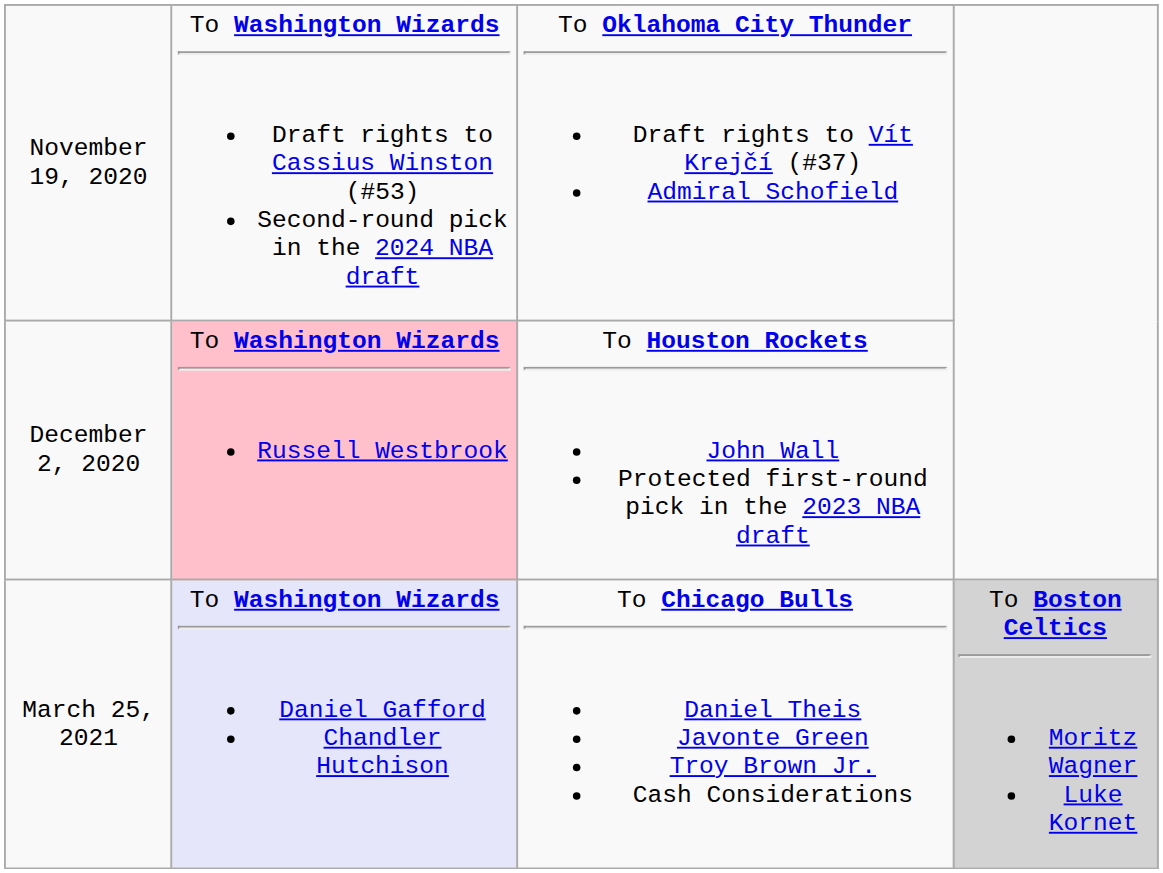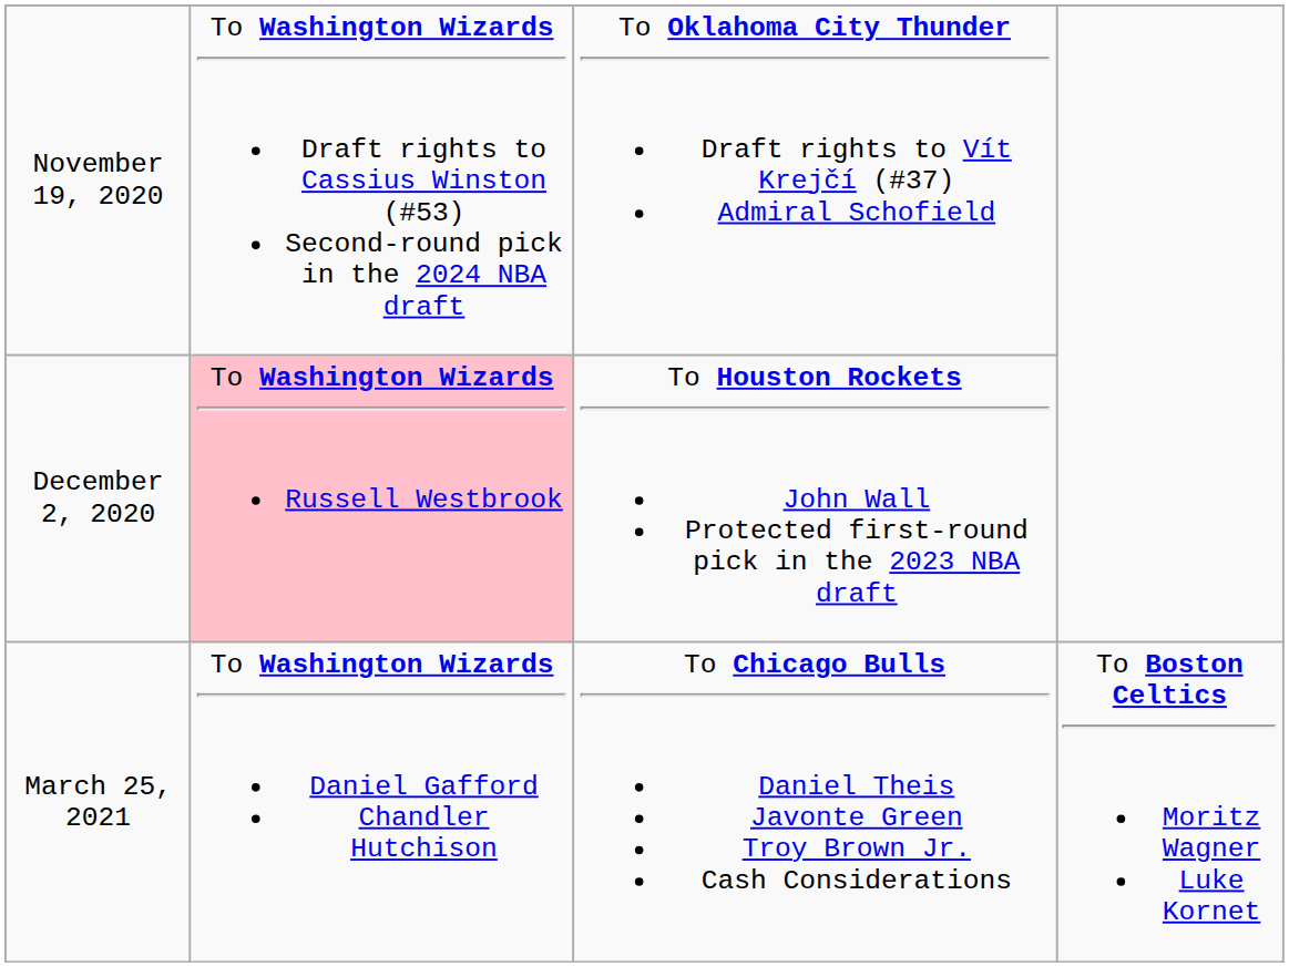March 25, 2021 | column 2: lavender background -> no background
March 25, 2021 | column 4: lightgrey background -> no background
